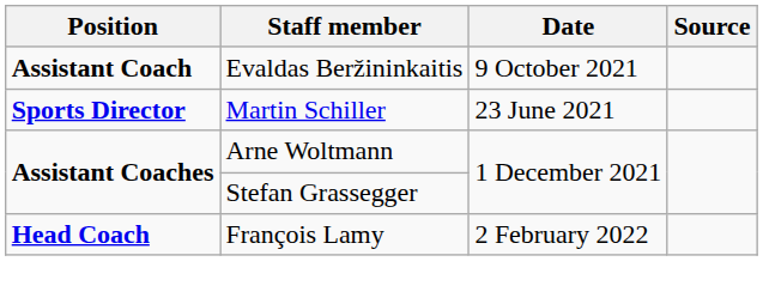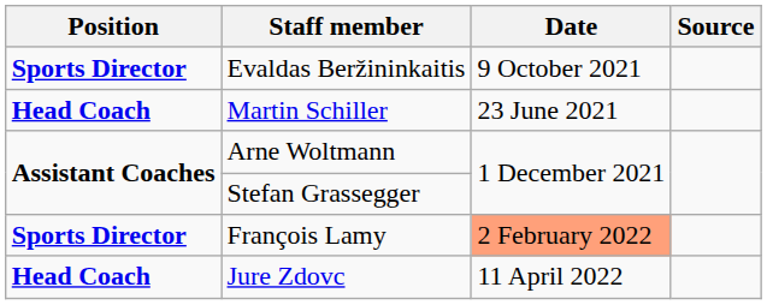Evaldas Beržininkaitis | Position: Assistant Coach -> Sports Director
Martin Schiller | Position: Sports Director -> Head Coach
François Lamy | Position: Head Coach -> Sports Director
François Lamy | Date: no background -> lightsalmon background
+ row: Head Coach | Jure Zdovc | 11 April 2022
